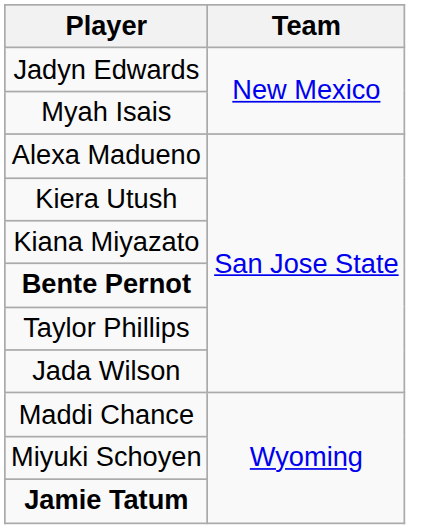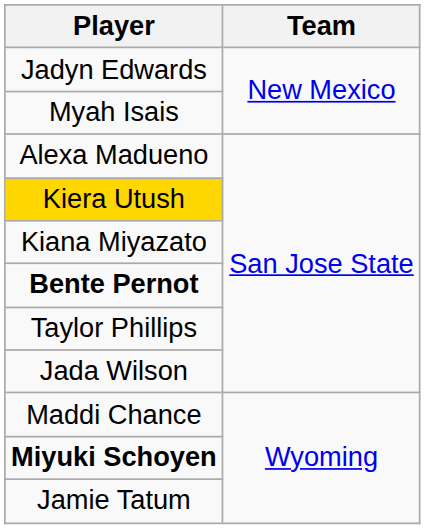Kiera Utush | Player: no background -> gold background
Miyuki Schoyen | Player: normal -> bold
Jamie Tatum | Player: bold -> normal
